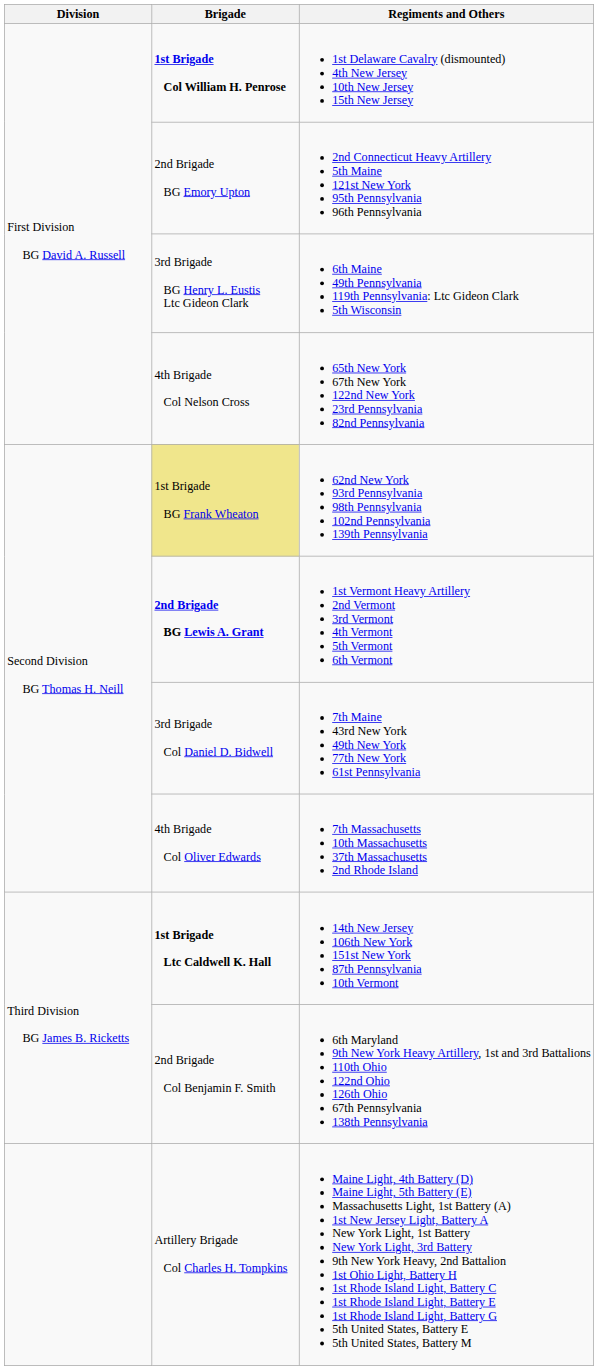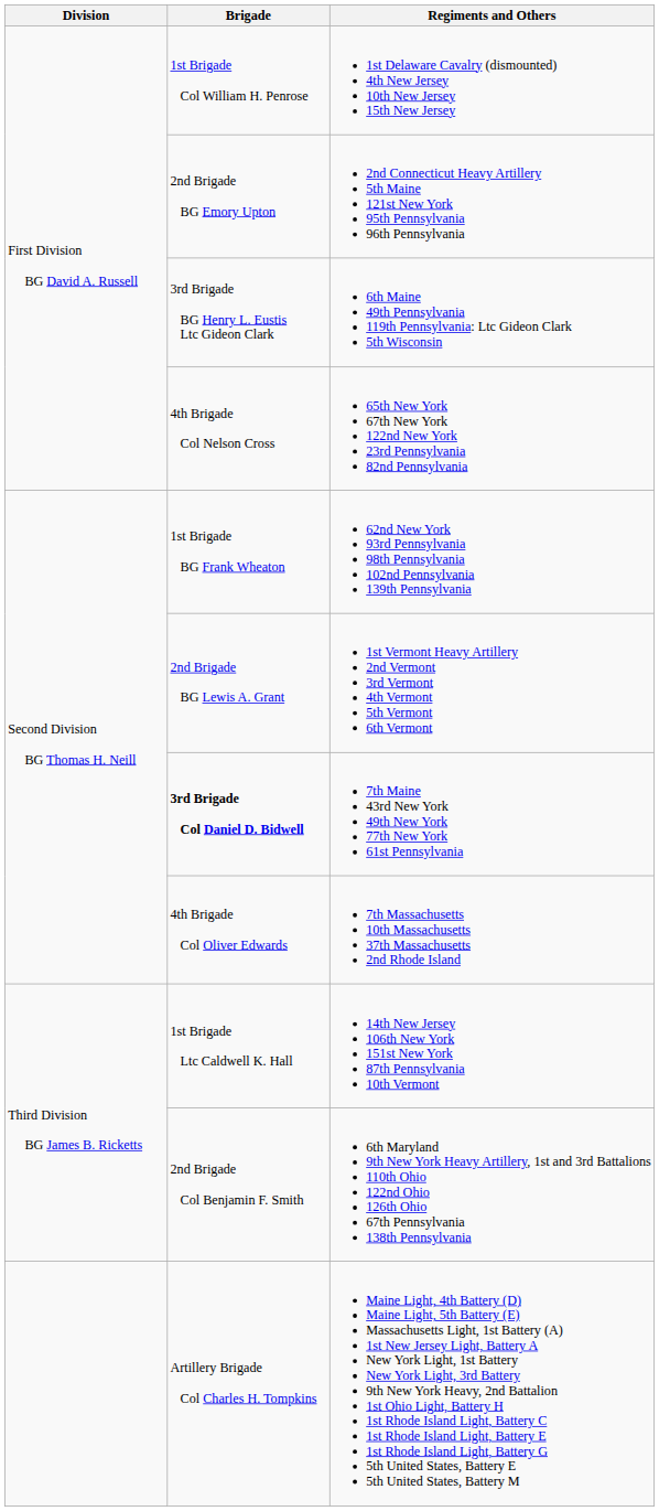1st Brigade Col William H. Penrose | Brigade: bold -> normal
1st Brigade BG Frank Wheaton | Brigade: khaki background -> no background
2nd Brigade BG Lewis A. Grant | Brigade: bold -> normal
3rd Brigade Col Daniel D. Bidwell | Brigade: normal -> bold
1st Brigade Ltc Caldwell K. Hall | Brigade: bold -> normal
